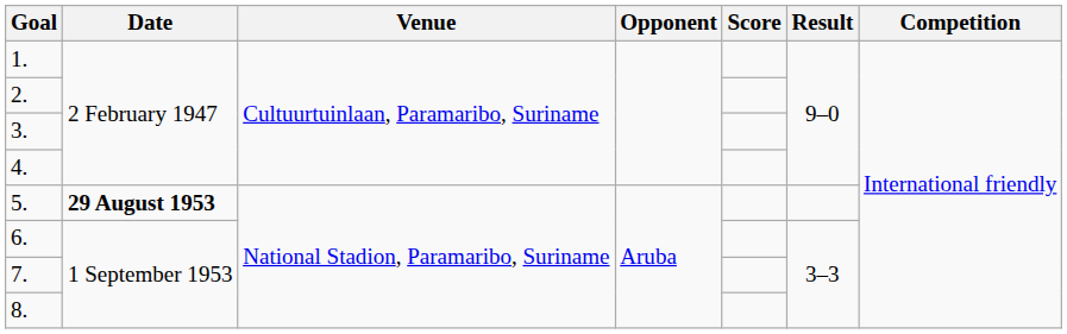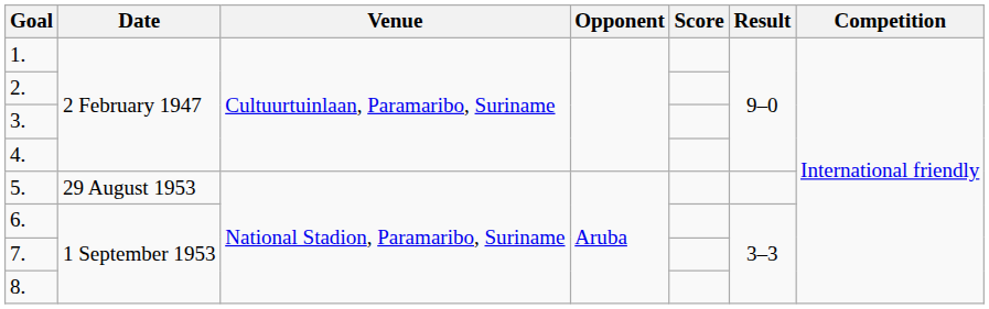5. | Date: bold -> normal
